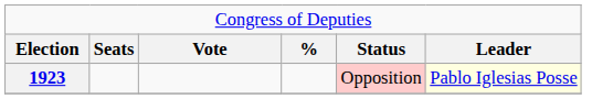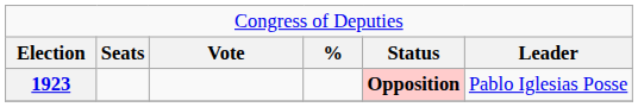1923 | column 5: normal -> bold
1923 | column 6: lightyellow background -> no background
